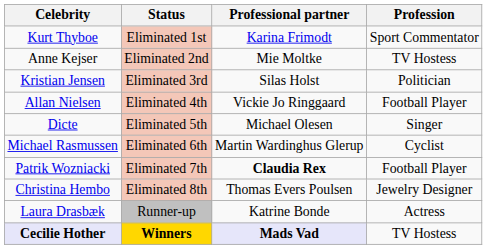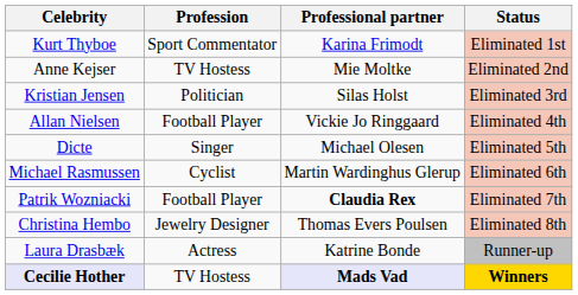columns swapped: Profession <-> Status
